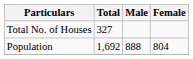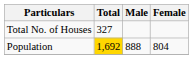Population | Total: no background -> gold background
